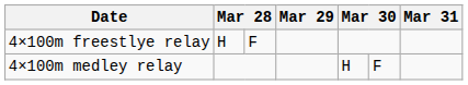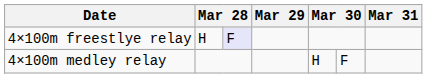4×100m freestlye relay | column 3: no background -> lavender background
